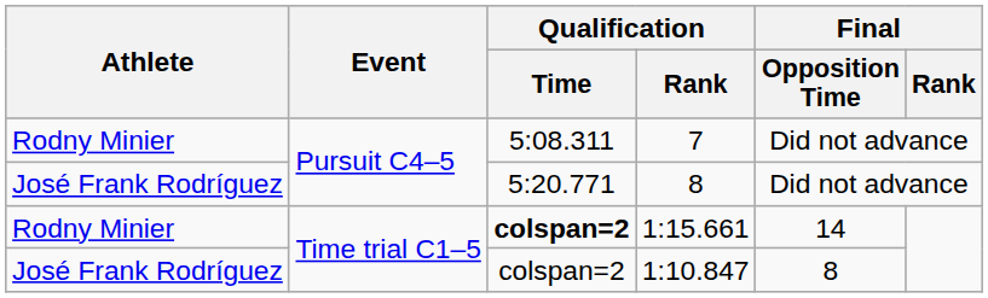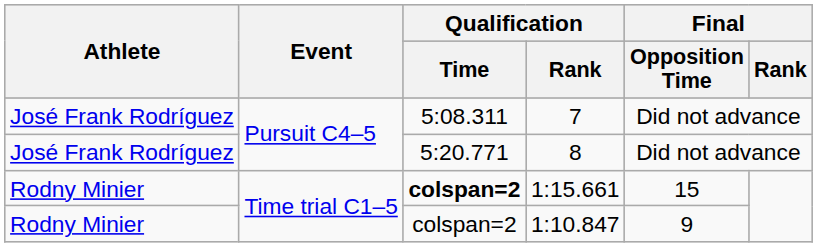7 | Athlete: Rodny Minier -> José Frank Rodríguez
1:15.661 | Final / Opposition Time: 14 -> 15
1:10.847 | Athlete: José Frank Rodríguez -> Rodny Minier
1:10.847 | Final / Opposition Time: 8 -> 9
